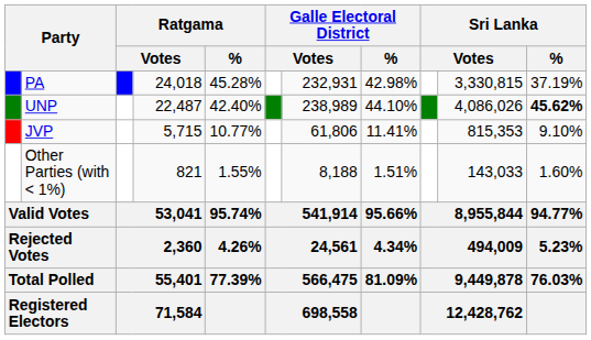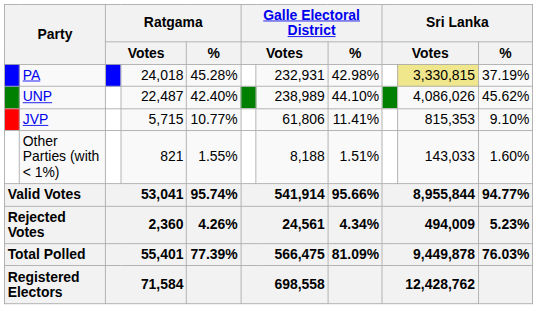PA | column 10: no background -> khaki background
UNP | Sri Lanka / %: bold -> normal
